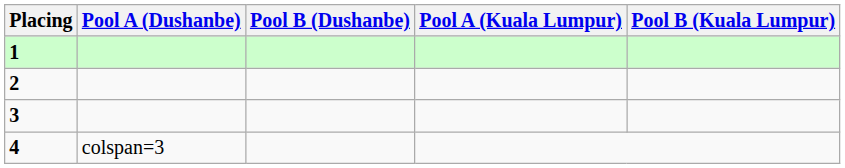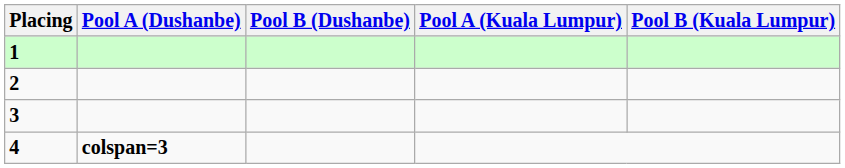4 | Pool A (Dushanbe): normal -> bold
